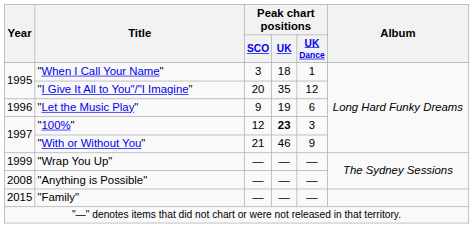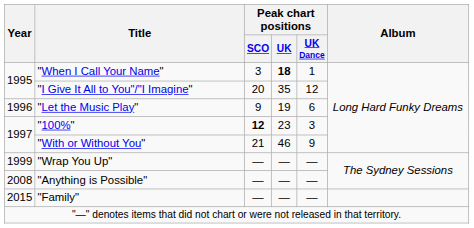"When I Call Your Name" | Peak chart positions / UK: normal -> bold
"100%" | Peak chart positions / SCO: normal -> bold
"100%" | Peak chart positions / UK: bold -> normal
